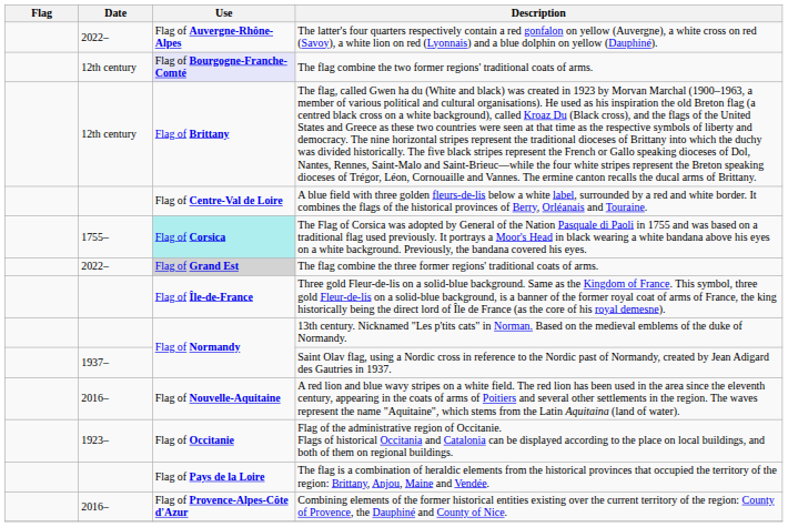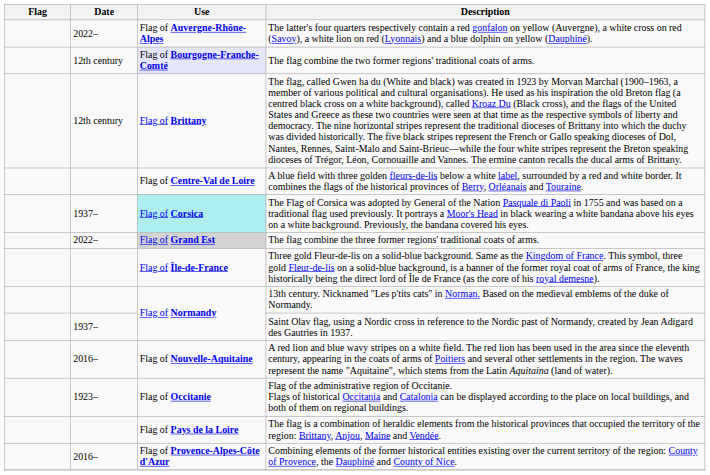row 6 | Date: 1755– -> 1937–
